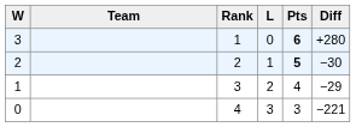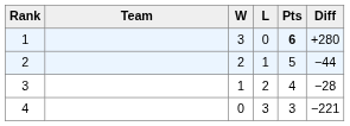columns swapped: Rank <-> W
row 3 | Pts: bold -> normal
row 3 | Diff: −30 -> −44
row 4 | Diff: −29 -> −28
